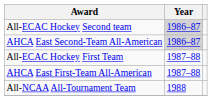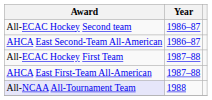row 2 | Year: lightgrey background -> no background
row 3 | Year: lightgrey background -> no background
row 6 | Award: no background -> lavender background
